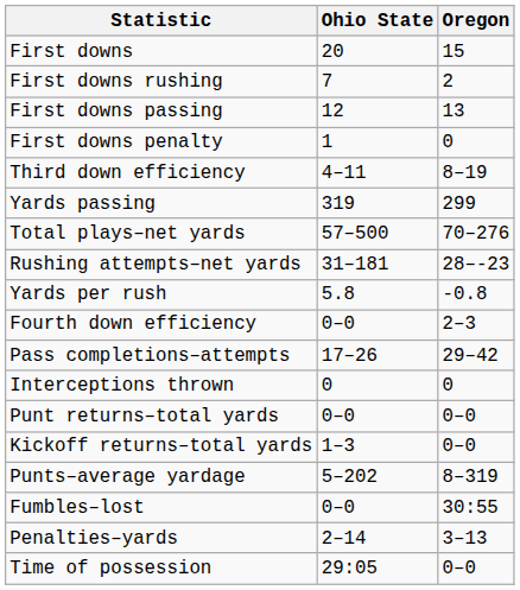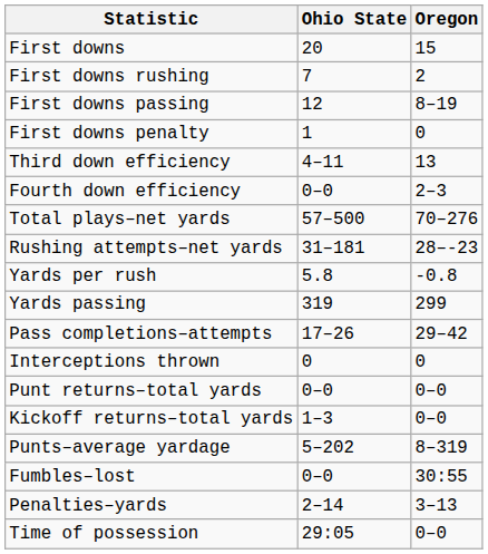First downs passing | Oregon: 13 -> 8–19
Third down efficiency | Oregon: 8–19 -> 13
rows swapped: Fourth down efficiency <-> Yards passing
